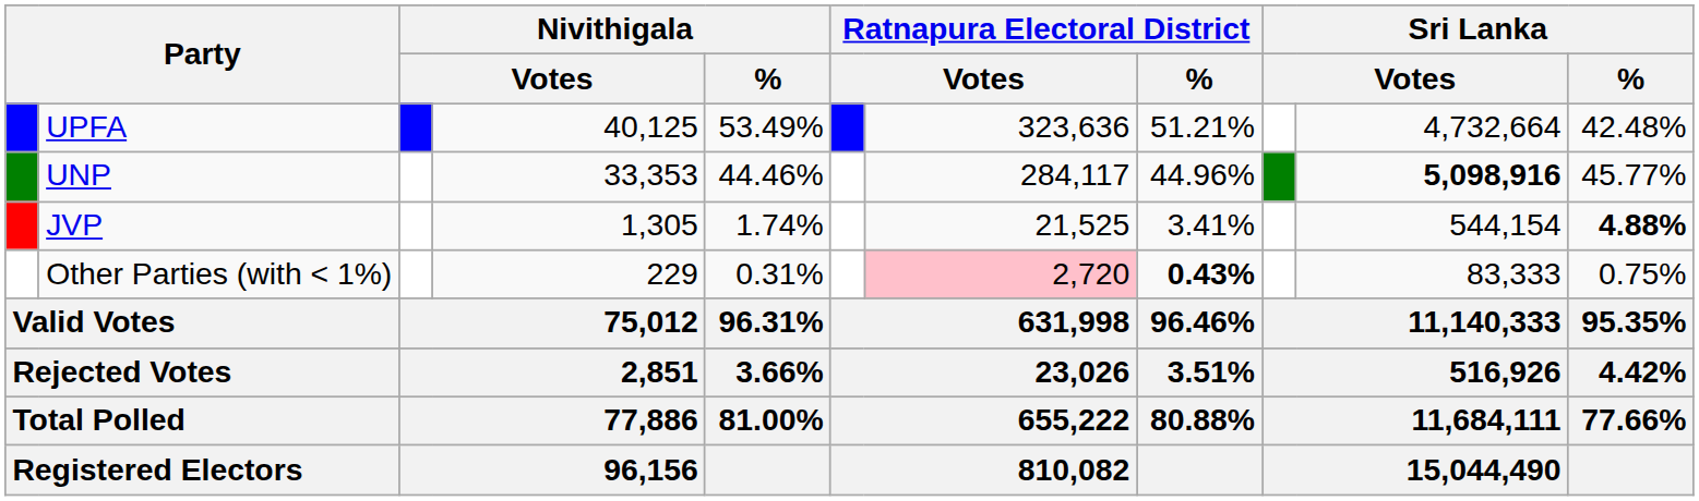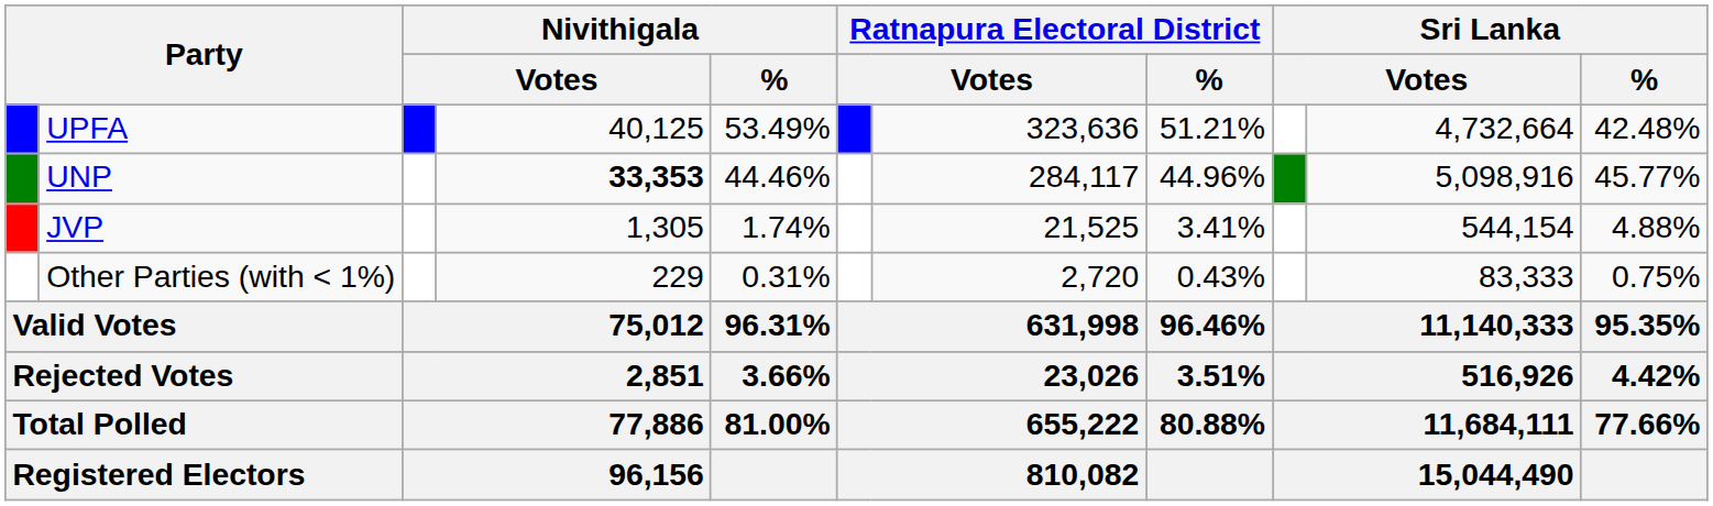UNP | column 4: normal -> bold
UNP | column 10: bold -> normal
JVP | Sri Lanka / %: bold -> normal
Other Parties (with < 1%) | column 7: pink background -> no background
Other Parties (with < 1%) | Ratnapura Electoral District / %: bold -> normal
